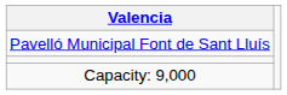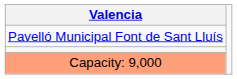Capacity: 9,000 | Valencia: no background -> lightsalmon background
